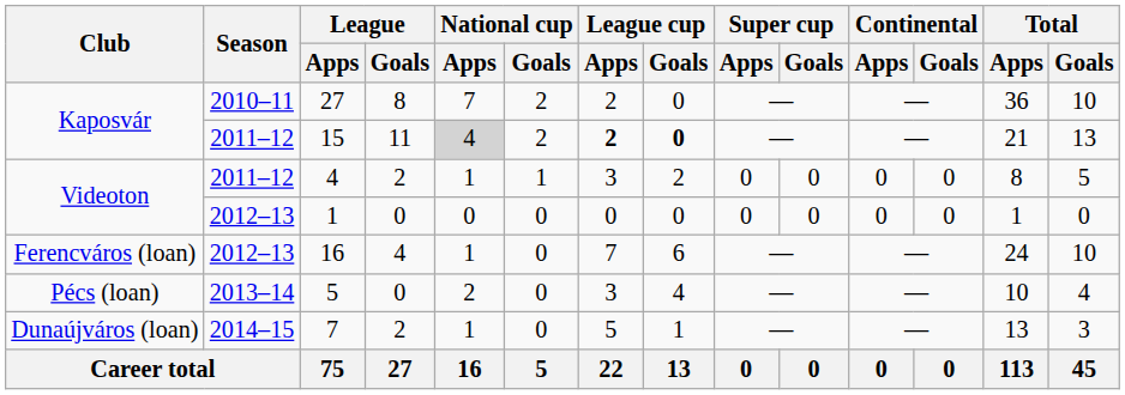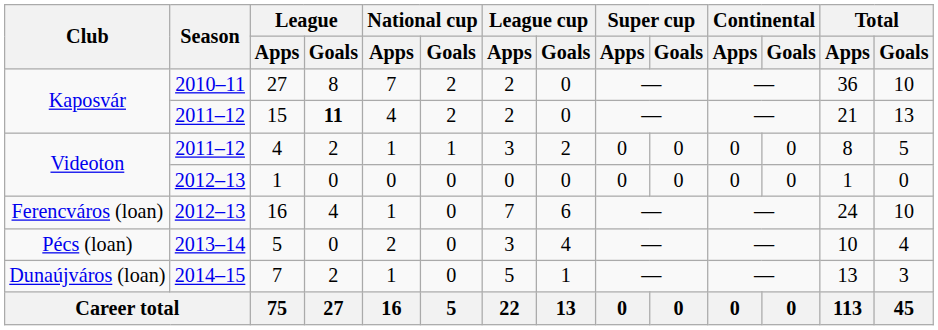15 | League / Goals: normal -> bold
15 | National cup / Apps: lightgrey background -> no background
15 | League cup / Apps: bold -> normal
15 | League cup / Goals: bold -> normal
